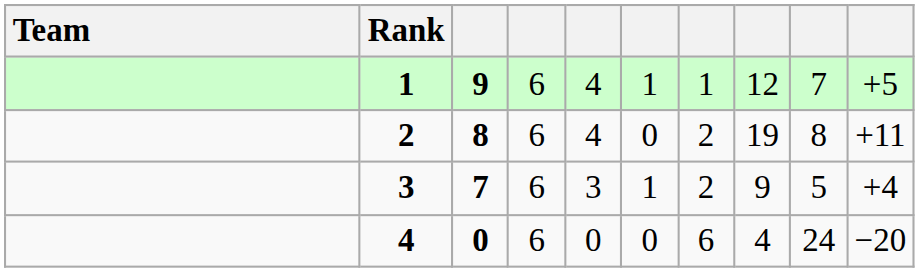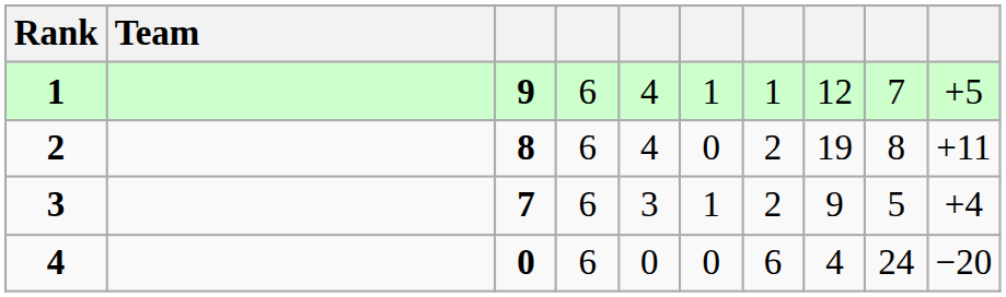columns swapped: Rank <-> Team
